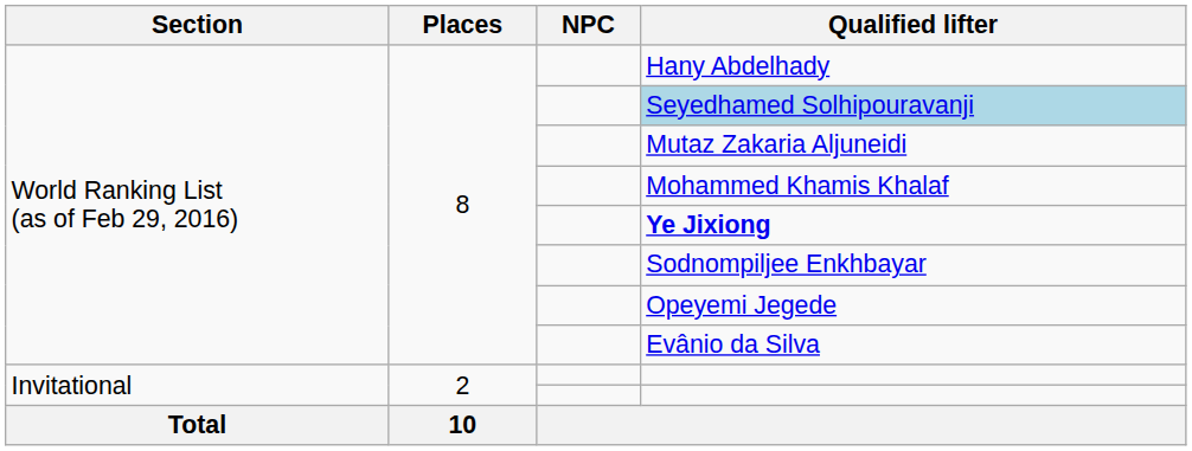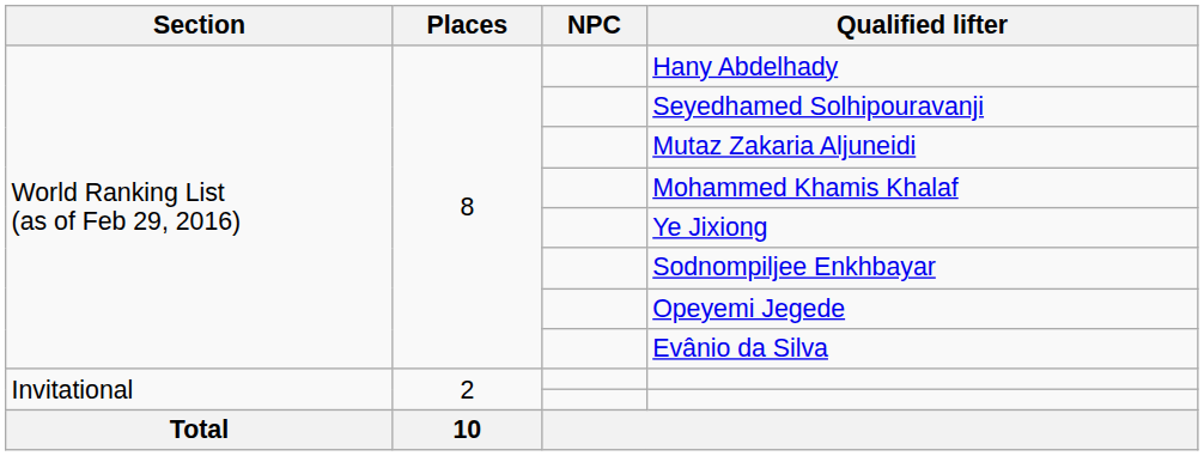Seyedhamed Solhipouravanji | Qualified lifter: lightblue background -> no background
Ye Jixiong | Qualified lifter: bold -> normal
